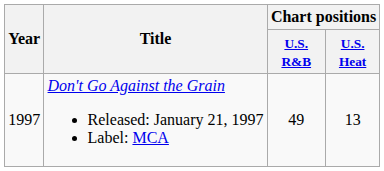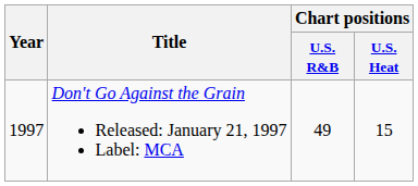row 3 | Chart positions / U.S. Heat: 13 -> 15
